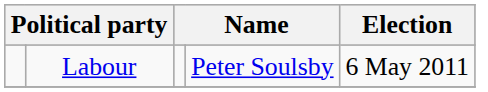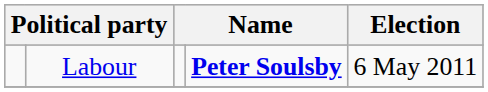Labour | column 4: normal -> bold
